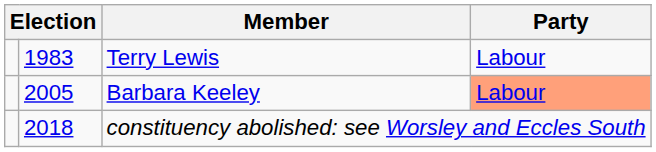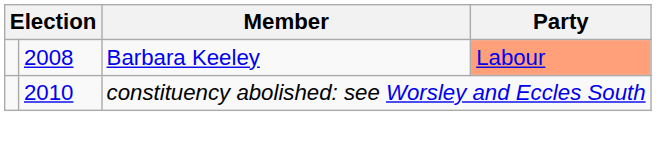- row: 1983 | Terry Lewis | Labour
Barbara Keeley | column 2: 2005 -> 2008
constituency abolished: see Worsley and Eccles South | column 2: 2018 -> 2010
